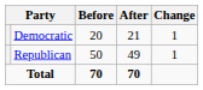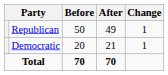rows swapped: Republican <-> Democratic
